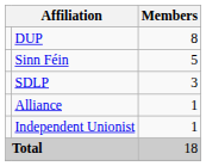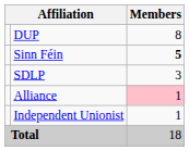Sinn Féin | Members: normal -> bold
Alliance | Members: no background -> pink background
